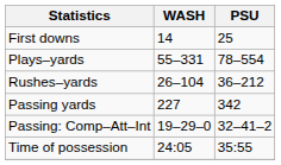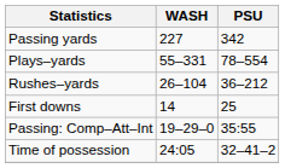rows swapped: First downs <-> Passing yards
Passing: Comp–Att–Int | PSU: 32–41–2 -> 35:55
Time of possession | PSU: 35:55 -> 32–41–2
